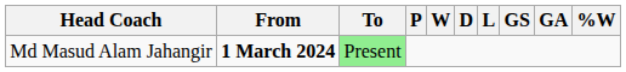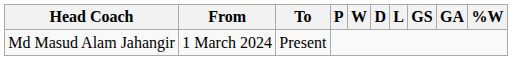Md Masud Alam Jahangir | From: bold -> normal
Md Masud Alam Jahangir | To: lightgreen background -> no background
